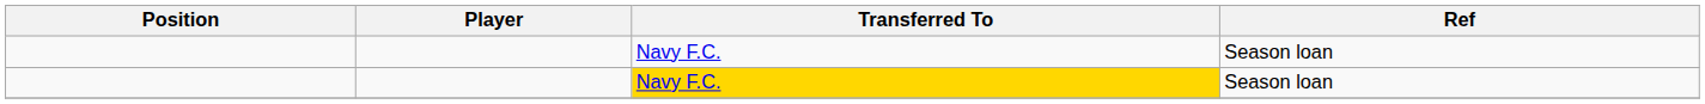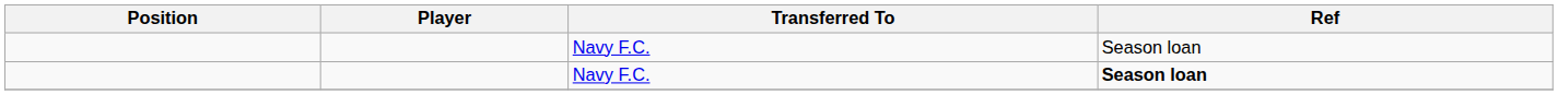row 3 | Transferred To: gold background -> no background
row 3 | Ref: normal -> bold
